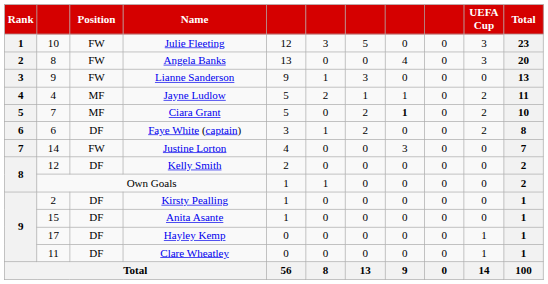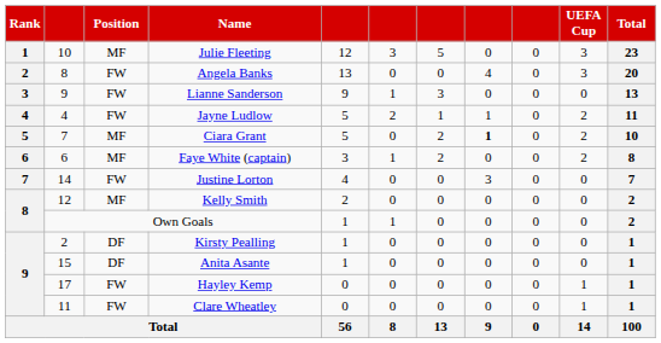Julie Fleeting | Position: FW -> MF
Jayne Ludlow | Position: MF -> FW
Faye White (captain) | Position: DF -> MF
Kelly Smith | Position: DF -> MF
Hayley Kemp | Position: DF -> FW
Clare Wheatley | Position: DF -> FW
